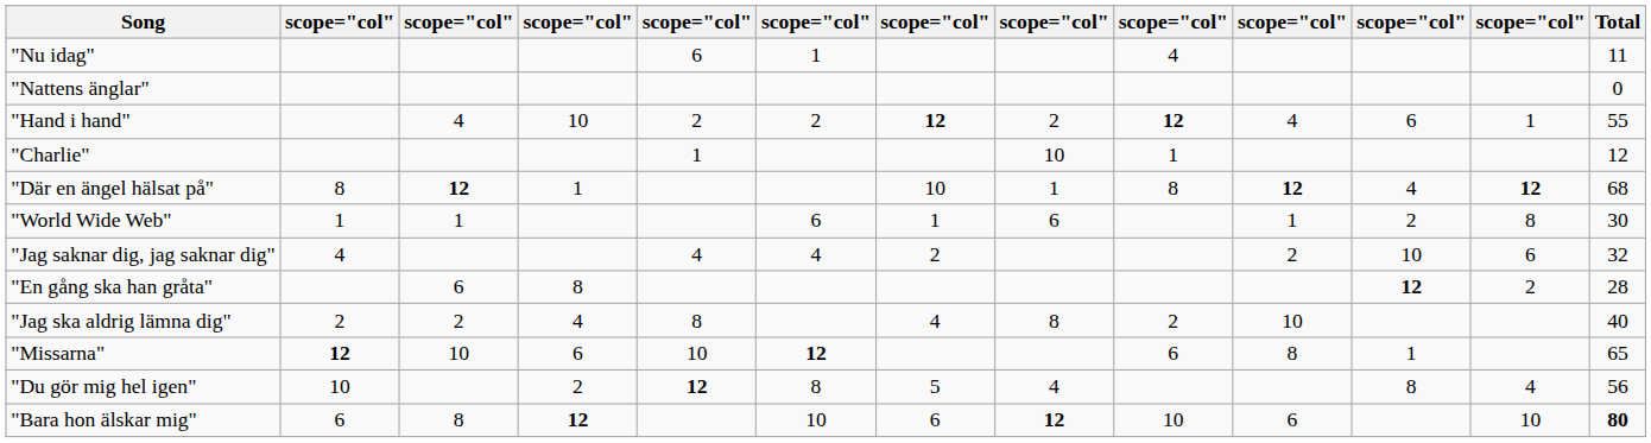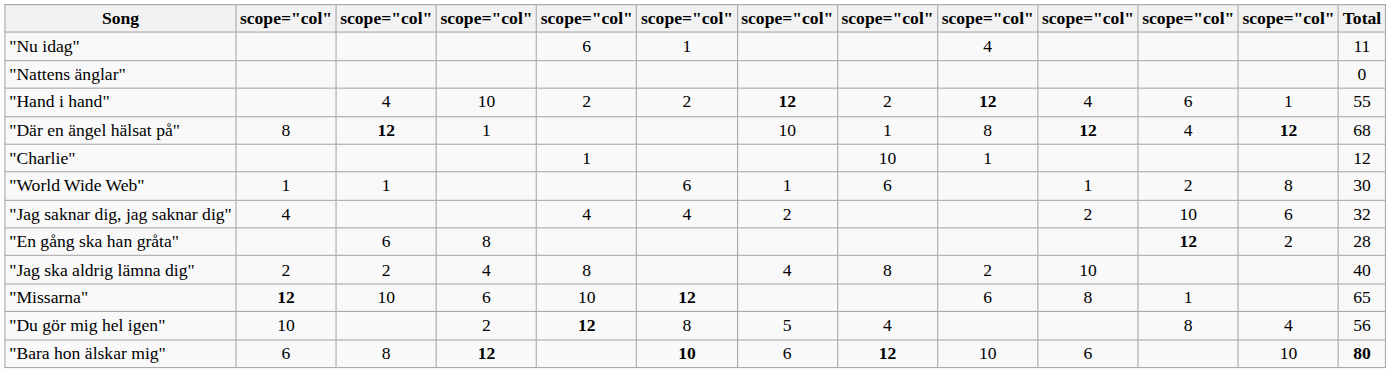rows swapped: "Där en ängel hälsat på" <-> "Charlie"
"Bara hon älskar mig" | column 6: normal -> bold
